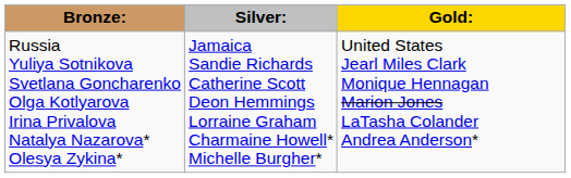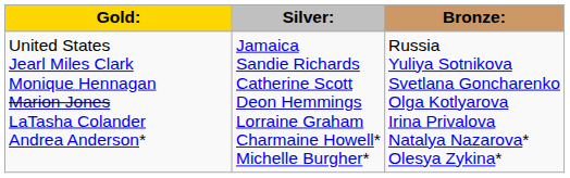columns swapped: Gold: <-> Bronze:
